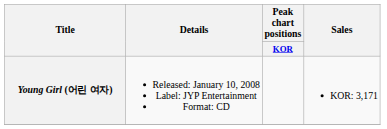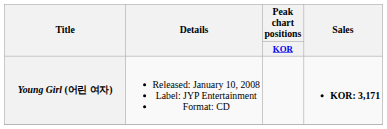Young Girl (어린 여자) | Sales: normal -> bold
